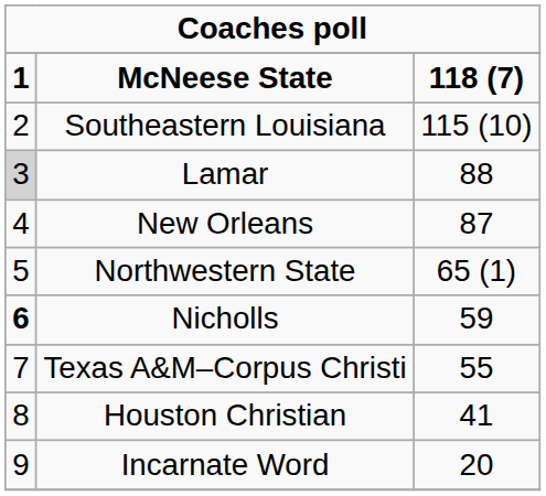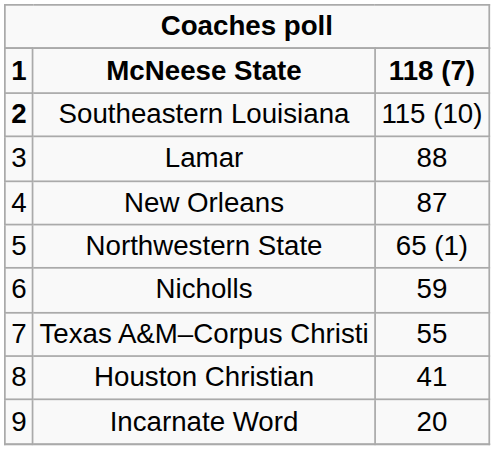Southeastern Louisiana | column 1: normal -> bold
Lamar | column 1: lightgrey background -> no background
Nicholls | column 1: bold -> normal
